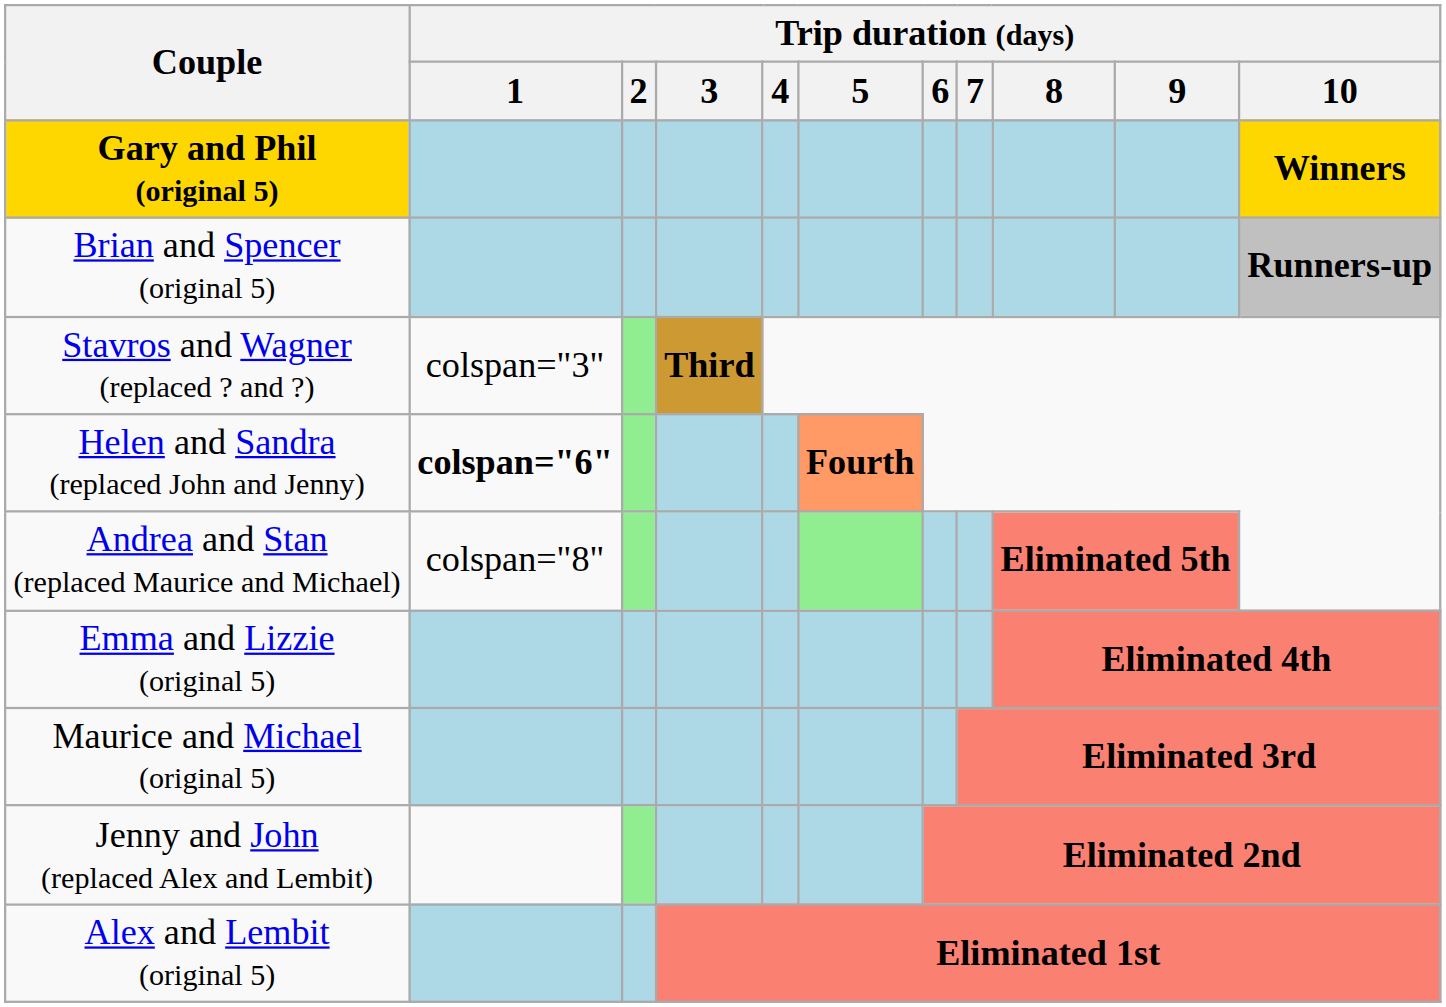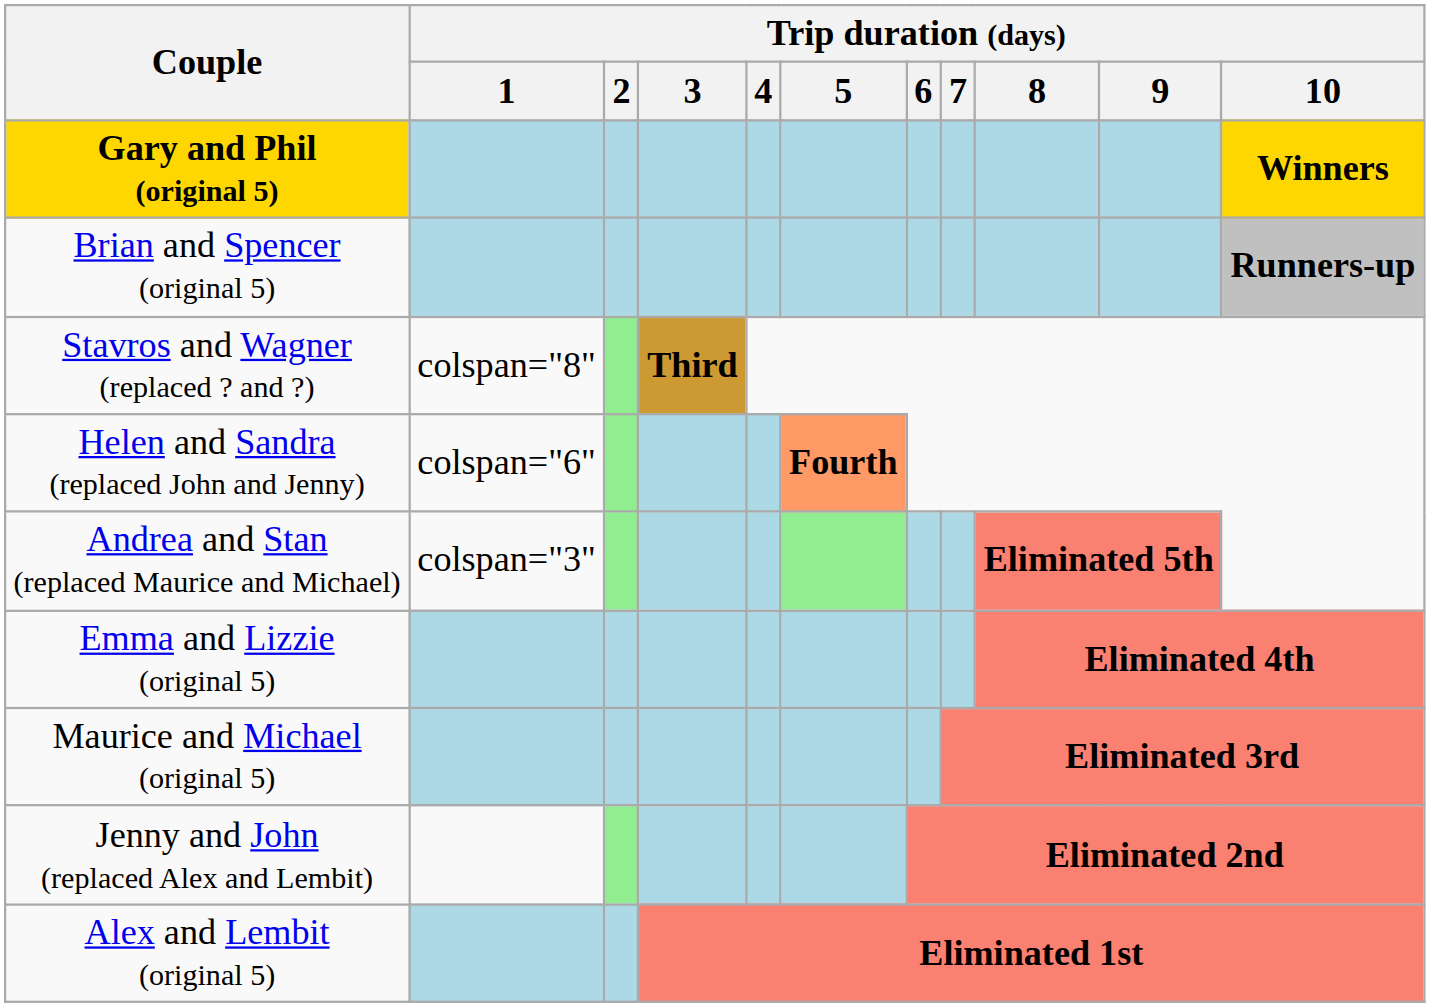Stavros and Wagner (replaced ? and ?) | Trip duration (days) / 1: colspan="3" -> colspan="8"
Helen and Sandra (replaced John and Jenny) | Trip duration (days) / 1: bold -> normal
Andrea and Stan (replaced Maurice and Michael) | Trip duration (days) / 1: colspan="8" -> colspan="3"
